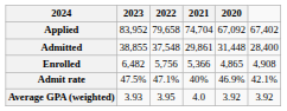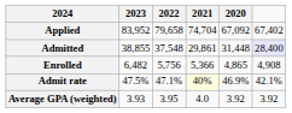Admitted | column 6: no background -> lavender background
Admit rate | 2021: no background -> lightyellow background
